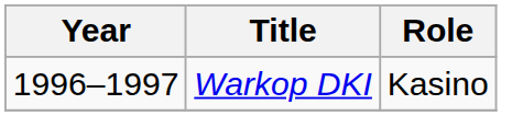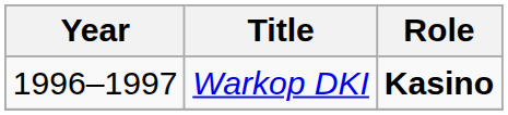Warkop DKI | Role: normal -> bold
